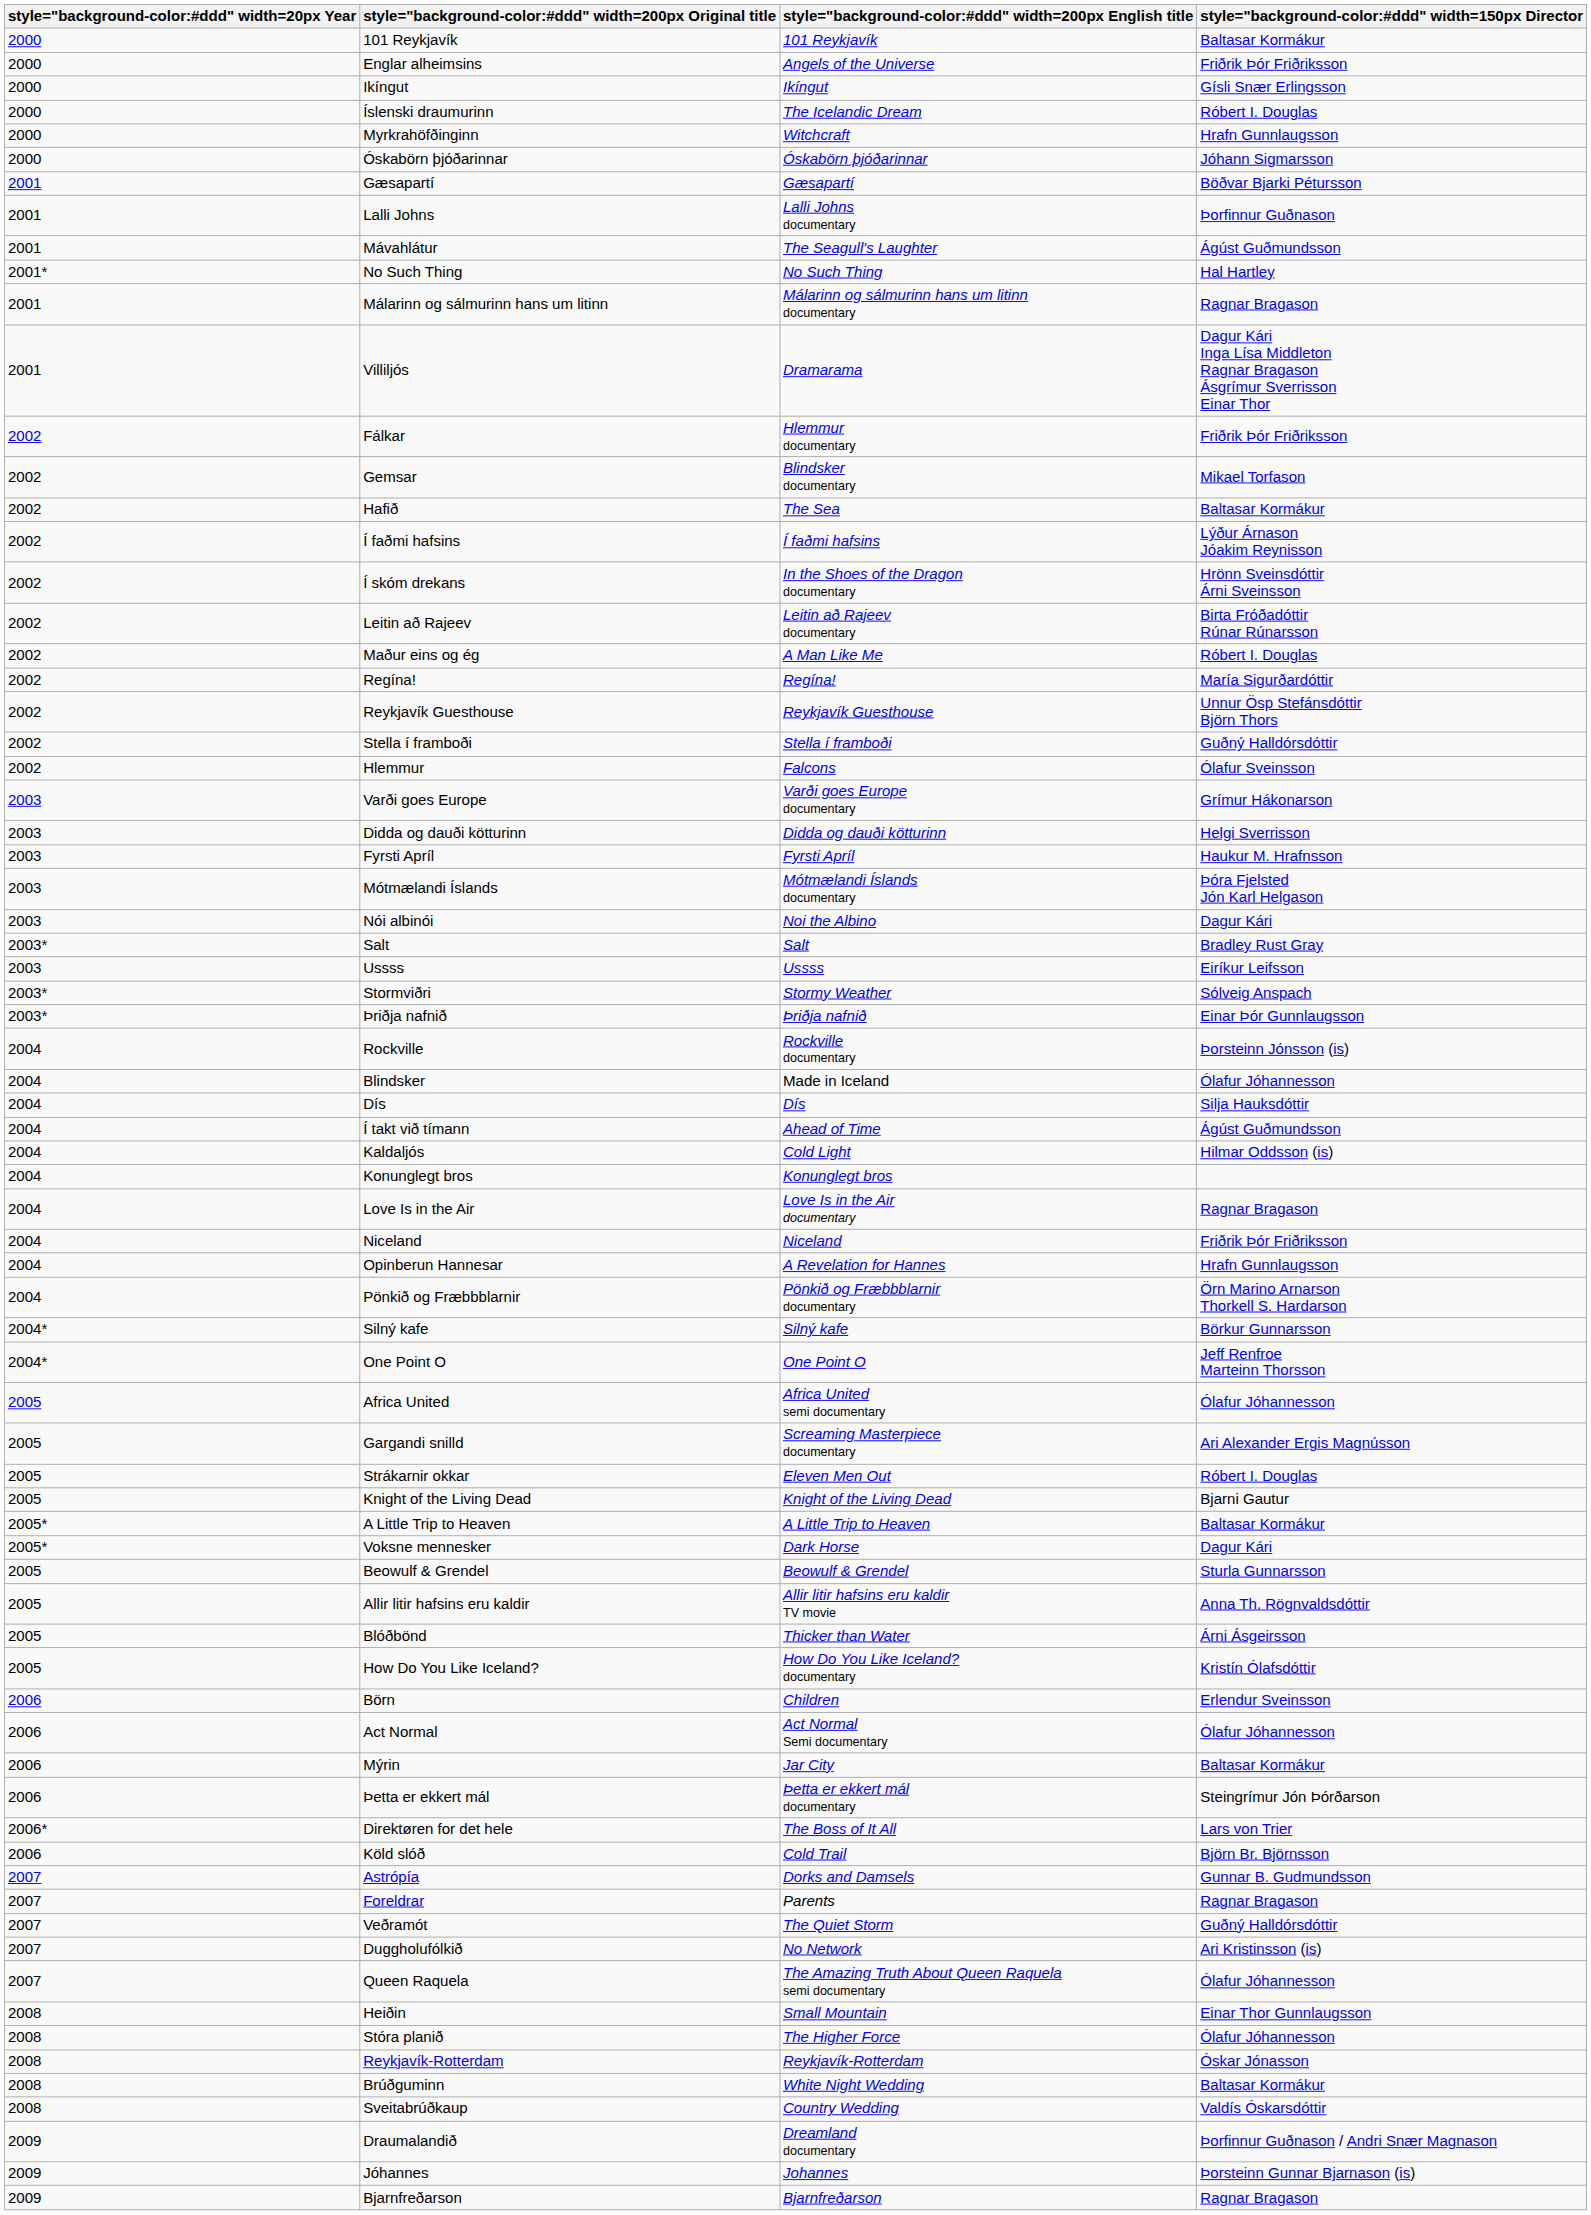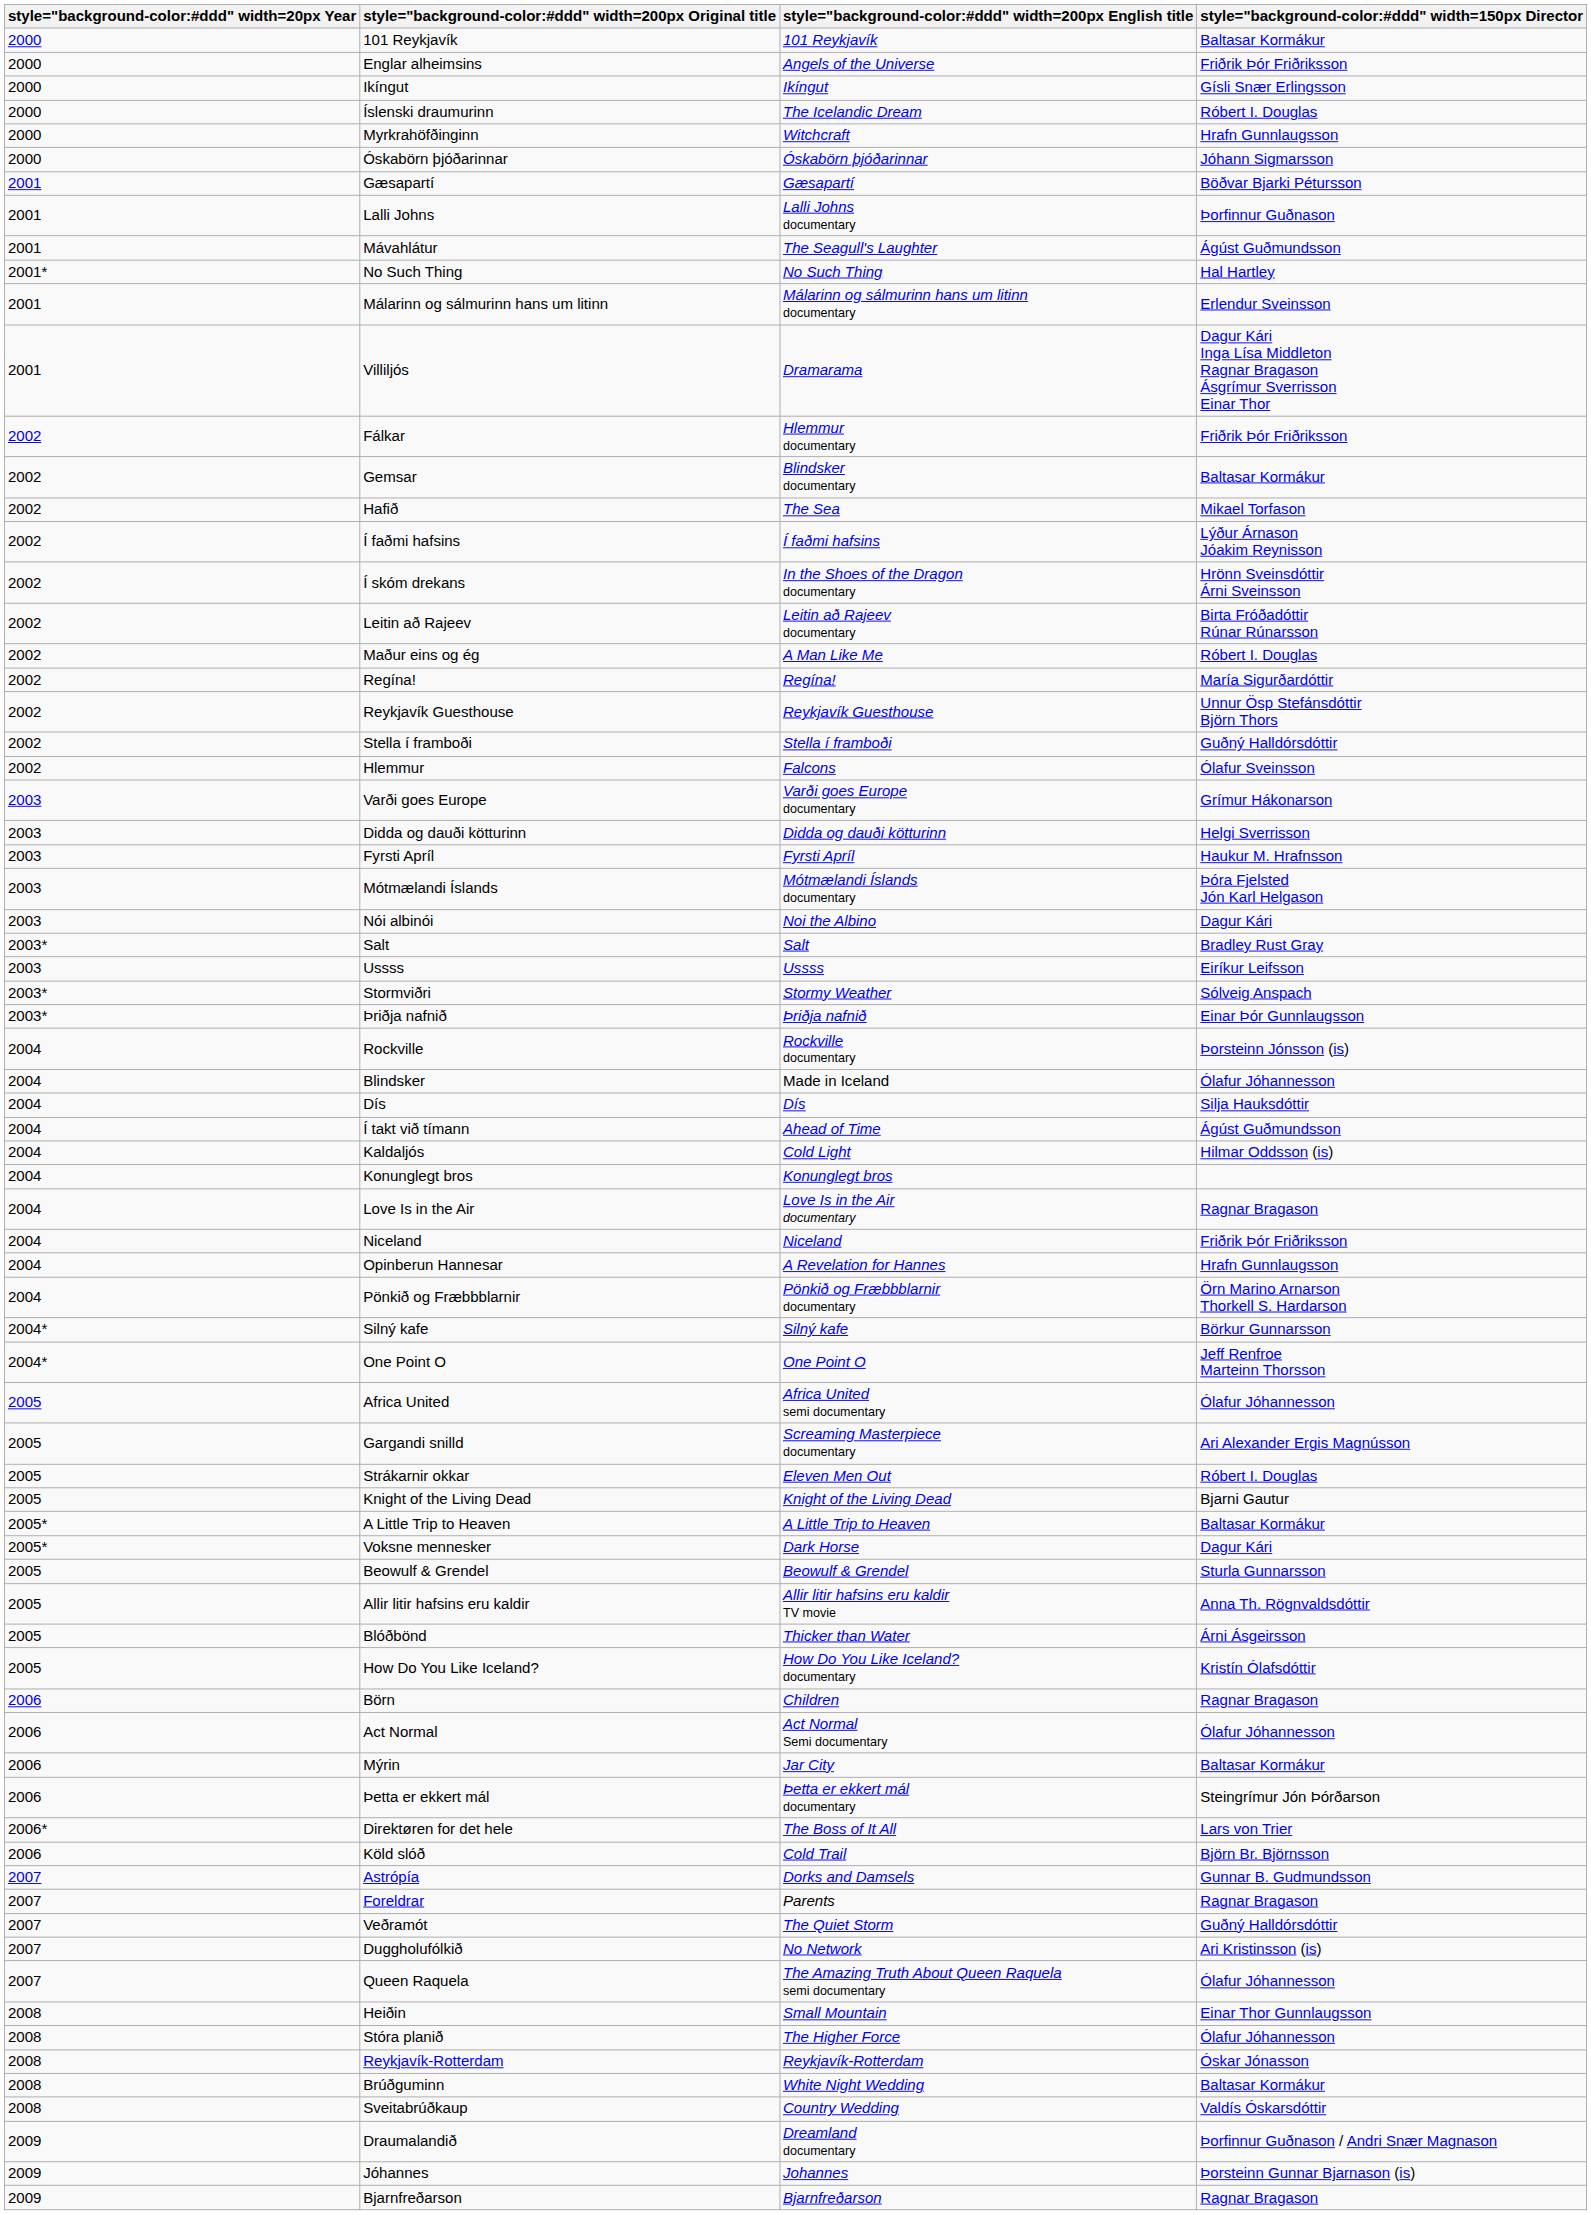Málarinn og sálmurinn hans um litinn | style="background-color:#ddd" width=150px Director: Ragnar Bragason -> Erlendur Sveinsson
Gemsar | style="background-color:#ddd" width=150px Director: Mikael Torfason -> Baltasar Kormákur
Hafið | style="background-color:#ddd" width=150px Director: Baltasar Kormákur -> Mikael Torfason
Börn | style="background-color:#ddd" width=150px Director: Erlendur Sveinsson -> Ragnar Bragason
